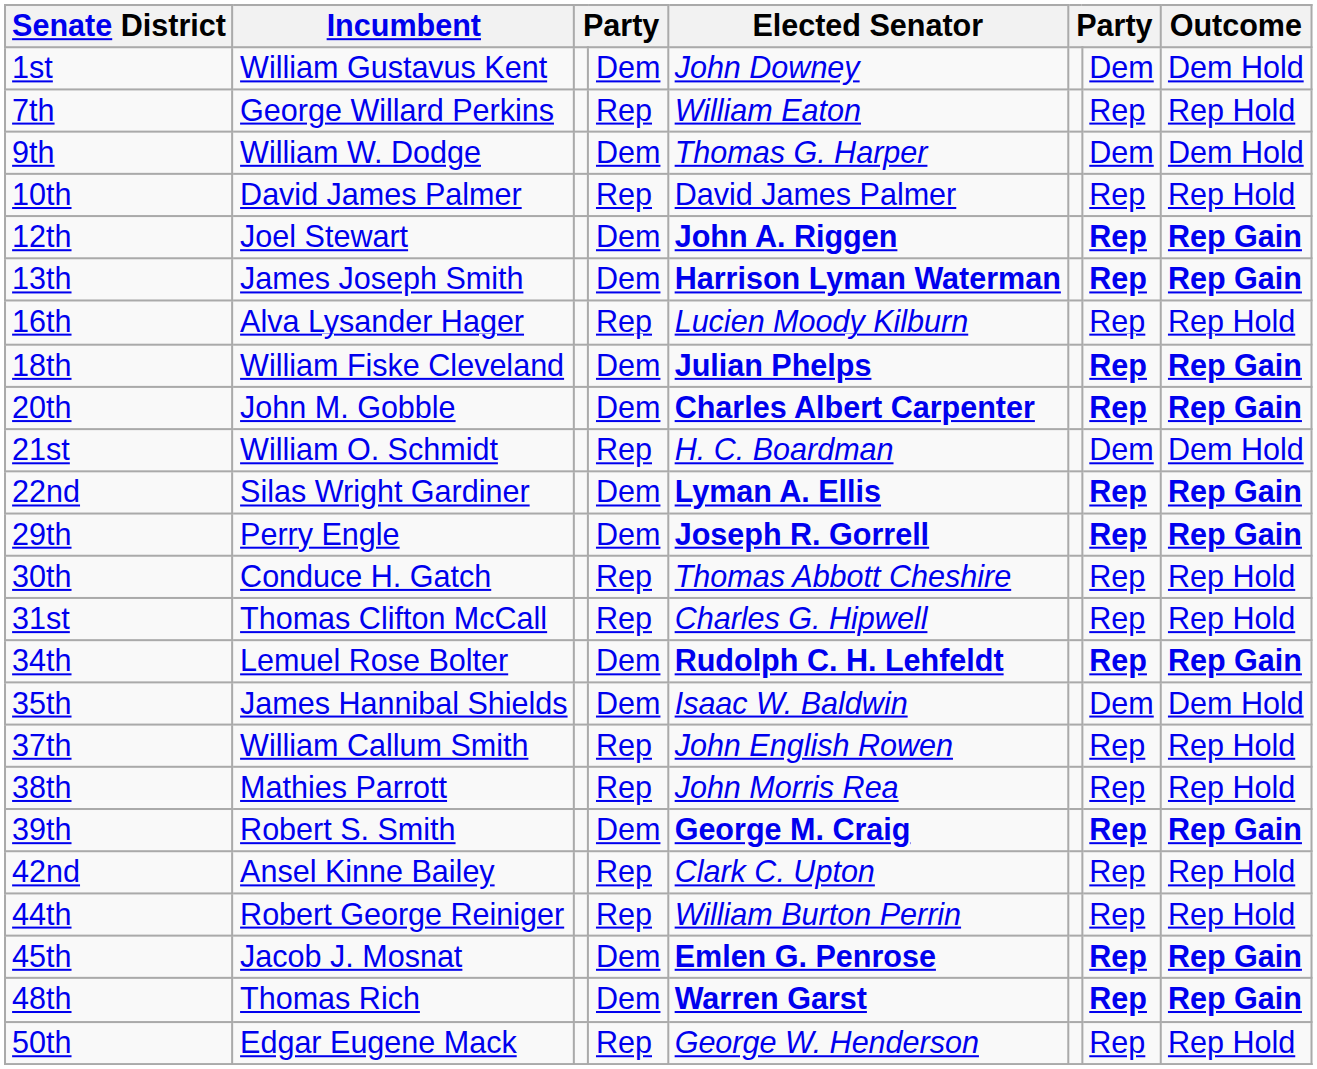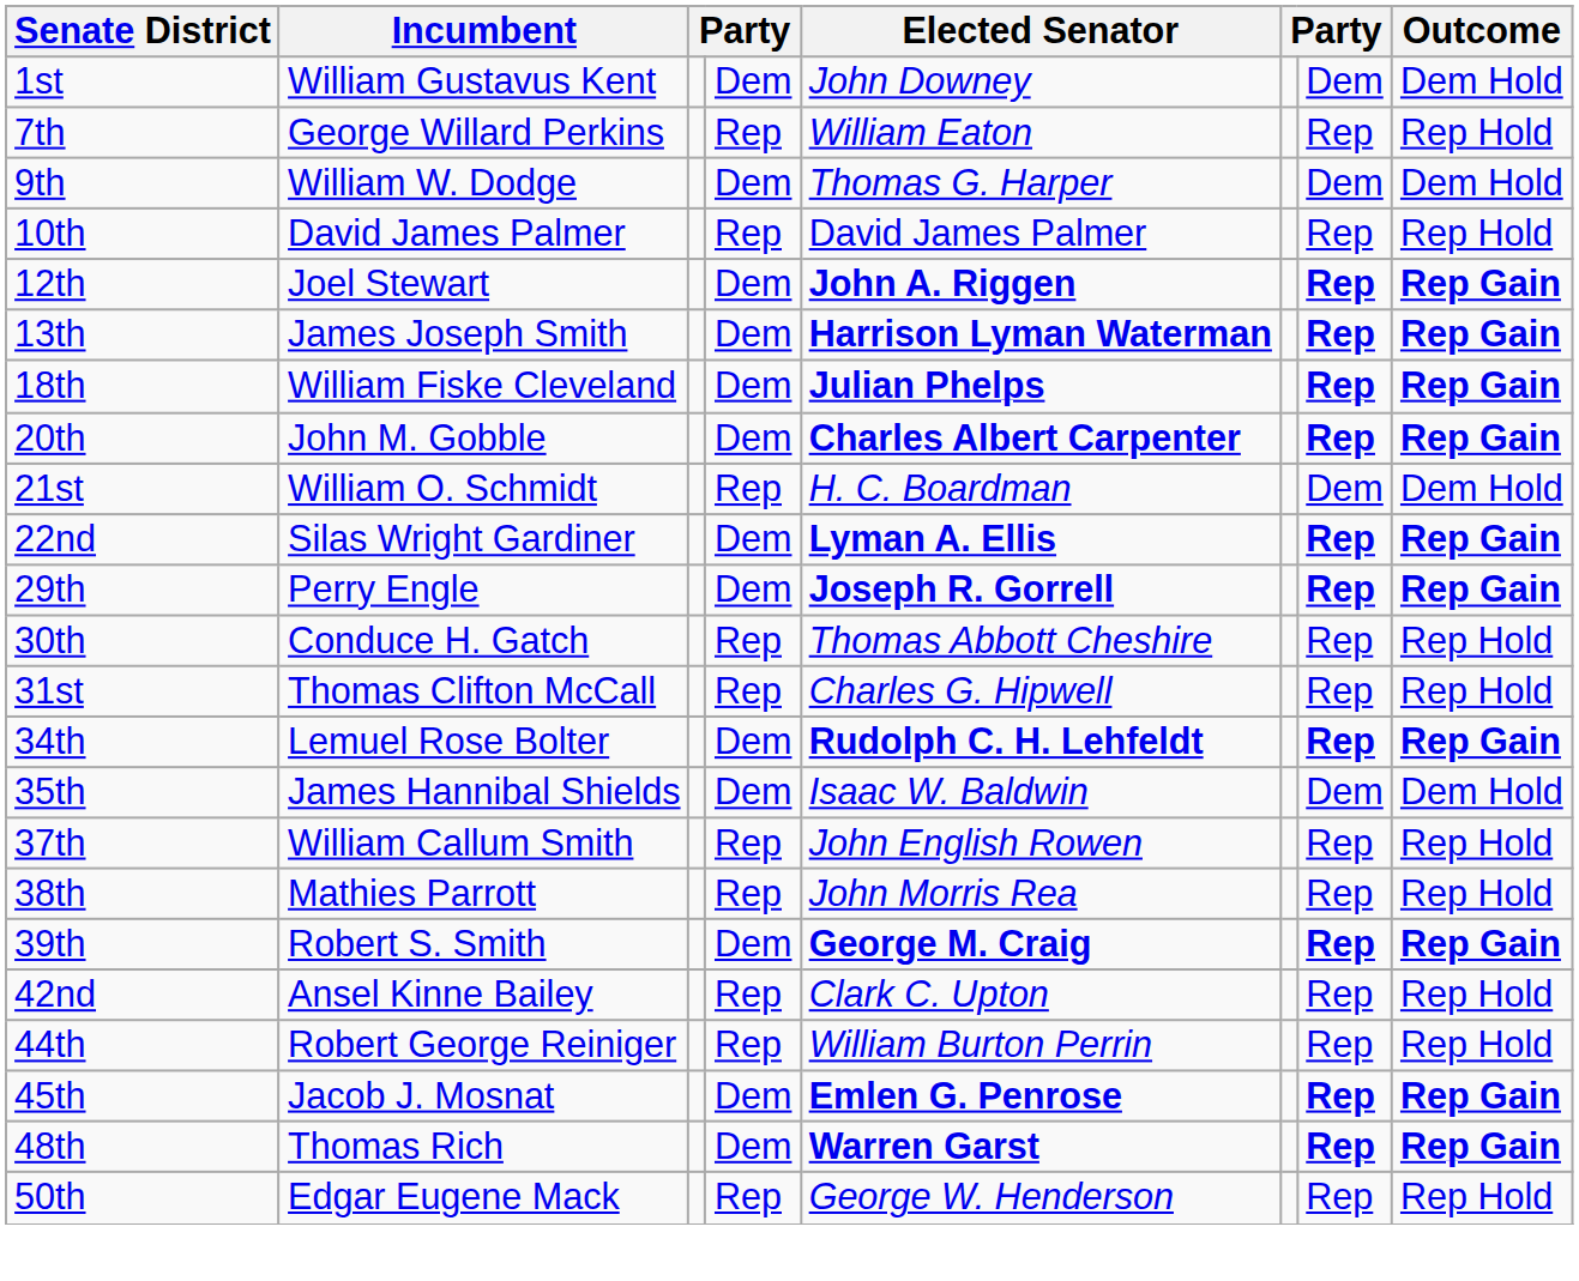- row: 16th | Alva Lysander Hager | Rep | Lucien Moody Kilburn | Rep | Rep Hold
